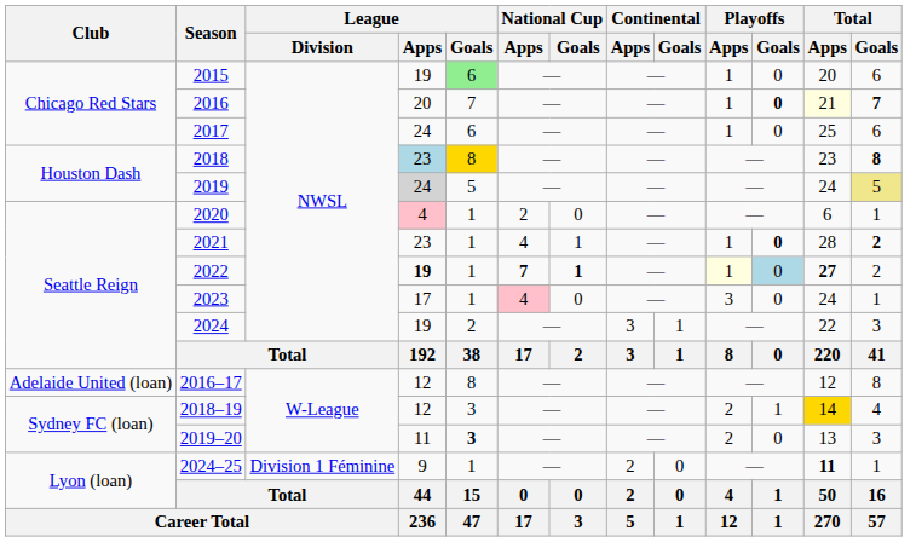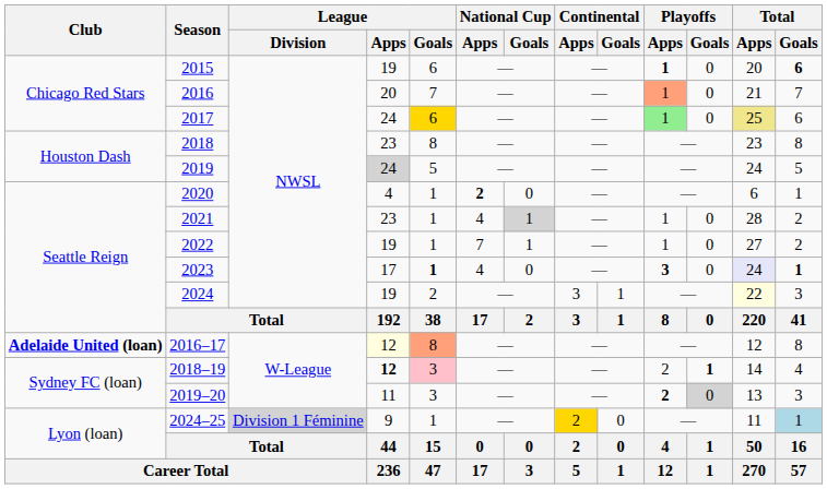2015 | League / Goals: lightgreen background -> no background
2015 | Playoffs / Apps: normal -> bold
2015 | Total / Goals: normal -> bold
2016 | Playoffs / Apps: no background -> lightsalmon background
2016 | Playoffs / Goals: bold -> normal
2016 | Total / Apps: lightyellow background -> no background
2016 | Total / Goals: bold -> normal
2017 | League / Goals: no background -> gold background
2017 | Playoffs / Apps: no background -> lightgreen background
2017 | Total / Apps: no background -> khaki background
2018 | League / Apps: lightblue background -> no background
2018 | League / Goals: gold background -> no background
2018 | Total / Goals: bold -> normal
2019 | Total / Goals: khaki background -> no background
2020 | League / Apps: pink background -> no background
2020 | National Cup / Apps: normal -> bold
2021 | National Cup / Goals: no background -> lightgrey background
2021 | Playoffs / Goals: bold -> normal
2021 | Total / Goals: bold -> normal
2022 | League / Apps: bold -> normal
2022 | National Cup / Apps: bold -> normal
2022 | National Cup / Goals: bold -> normal
2022 | Playoffs / Apps: lightyellow background -> no background
2022 | Playoffs / Goals: lightblue background -> no background
2022 | Total / Apps: bold -> normal
2023 | League / Goals: normal -> bold
2023 | National Cup / Apps: pink background -> no background
2023 | Playoffs / Apps: normal -> bold
2023 | Total / Apps: no background -> lavender background
2023 | Total / Goals: normal -> bold
2024 | Total / Apps: no background -> lightyellow background
2016–17 | Club: normal -> bold
2016–17 | League / Apps: no background -> lightyellow background
2016–17 | League / Goals: no background -> lightsalmon background
2018–19 | League / Apps: normal -> bold
2018–19 | League / Goals: no background -> pink background
2018–19 | Playoffs / Goals: normal -> bold
2018–19 | Total / Apps: gold background -> no background
2019–20 | League / Goals: bold -> normal
2019–20 | Playoffs / Apps: normal -> bold
2019–20 | Playoffs / Goals: no background -> lightgrey background
2024–25 | League / Division: no background -> lightgrey background
2024–25 | Continental / Apps: no background -> gold background
2024–25 | Total / Apps: bold -> normal
2024–25 | Total / Goals: no background -> lightblue background
